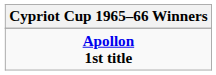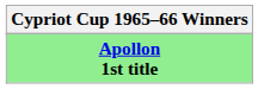row 2 | column 1: no background -> lightgreen background
